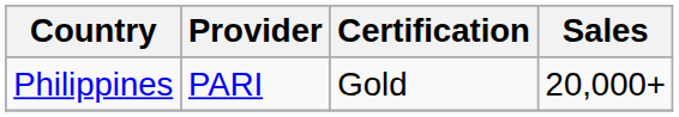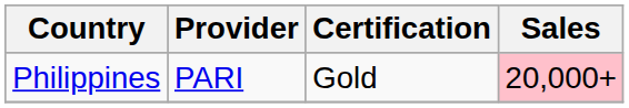Philippines | Sales: no background -> pink background
